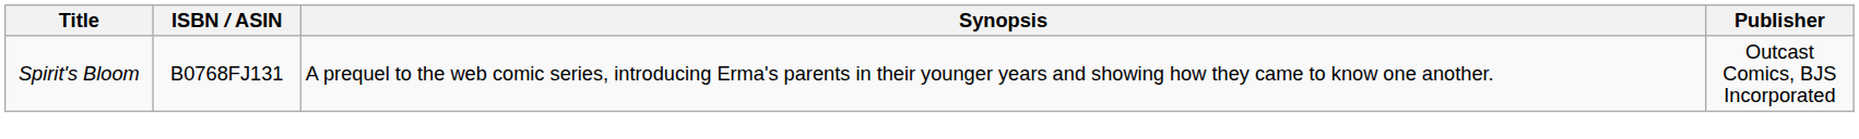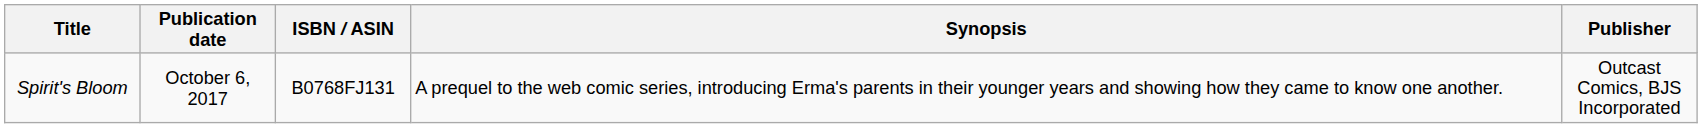+ column: Publication date | October 6, 2017
